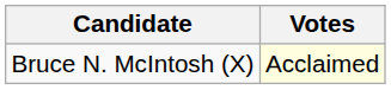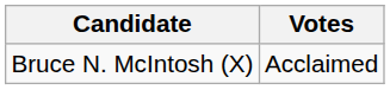Bruce N. McIntosh (X) | Votes: lightyellow background -> no background
